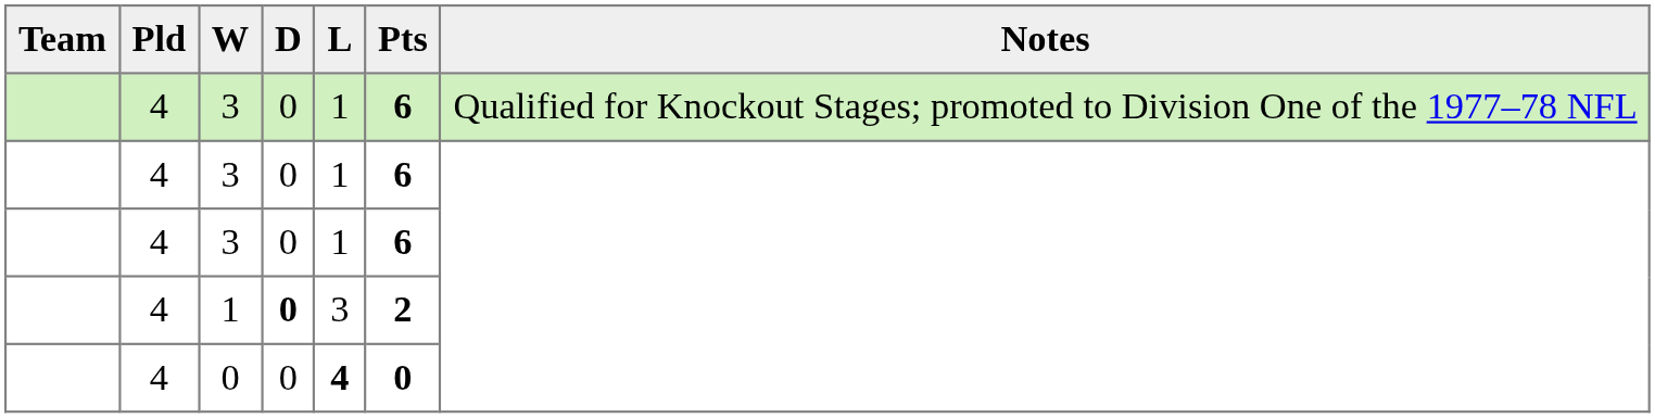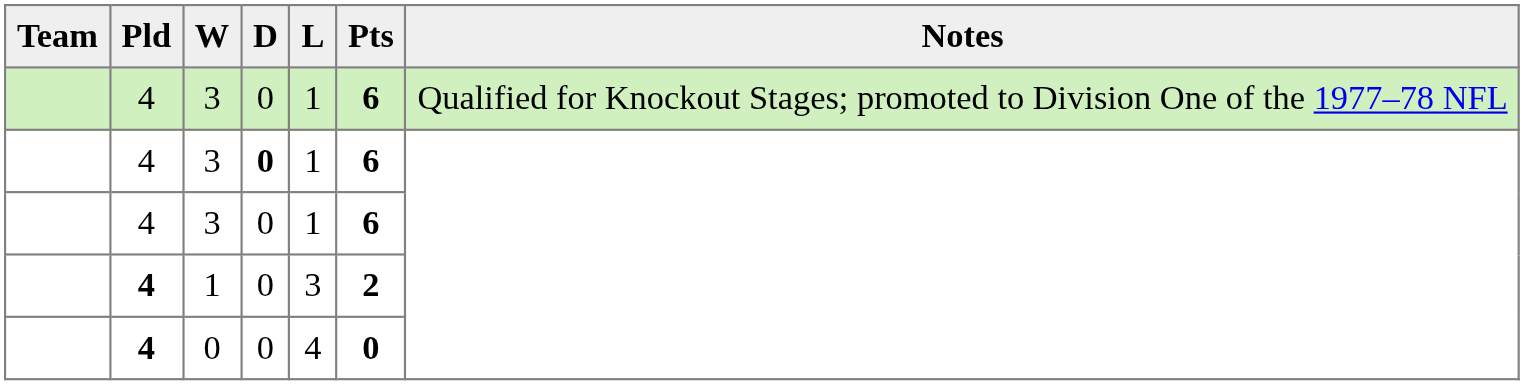row 3 | D: normal -> bold
row 5 | Pld: normal -> bold
row 5 | D: bold -> normal
row 6 | Pld: normal -> bold
row 6 | L: bold -> normal
